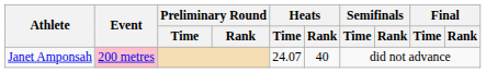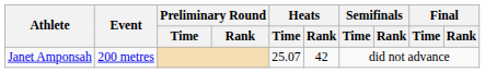Janet Amponsah | Event: pink background -> no background
Janet Amponsah | Heats / Time: 24.07 -> 25.07
Janet Amponsah | Heats / Rank: 40 -> 42
